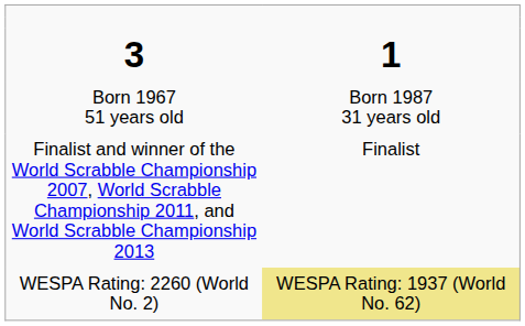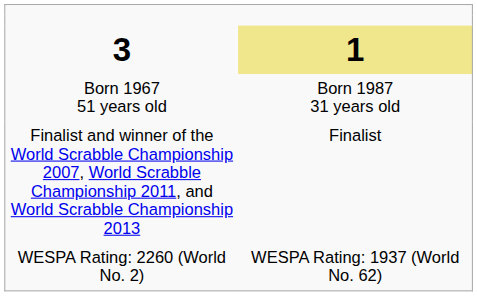row 1 | column 2: no background -> khaki background
row 4 | column 2: khaki background -> no background
